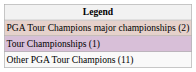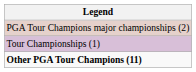row 4 | column 1: normal -> bold
